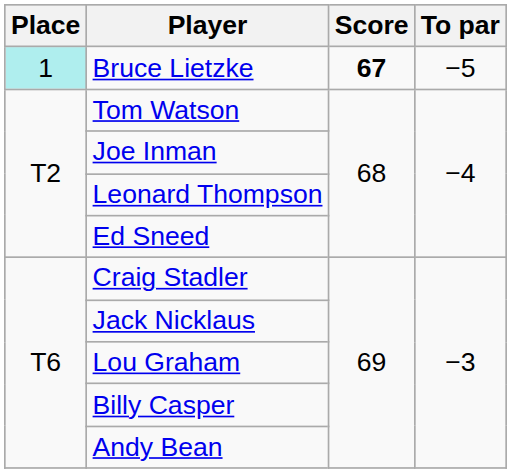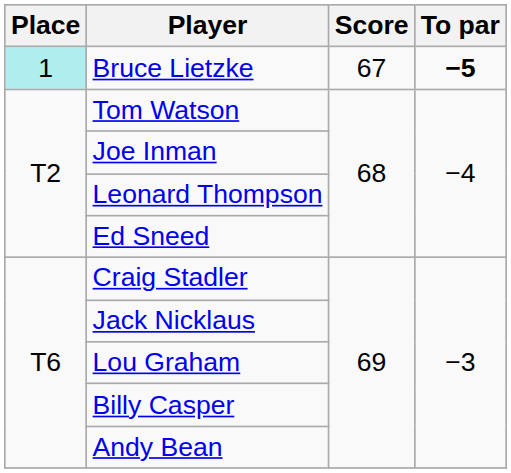Bruce Lietzke | Score: bold -> normal
Bruce Lietzke | To par: normal -> bold
